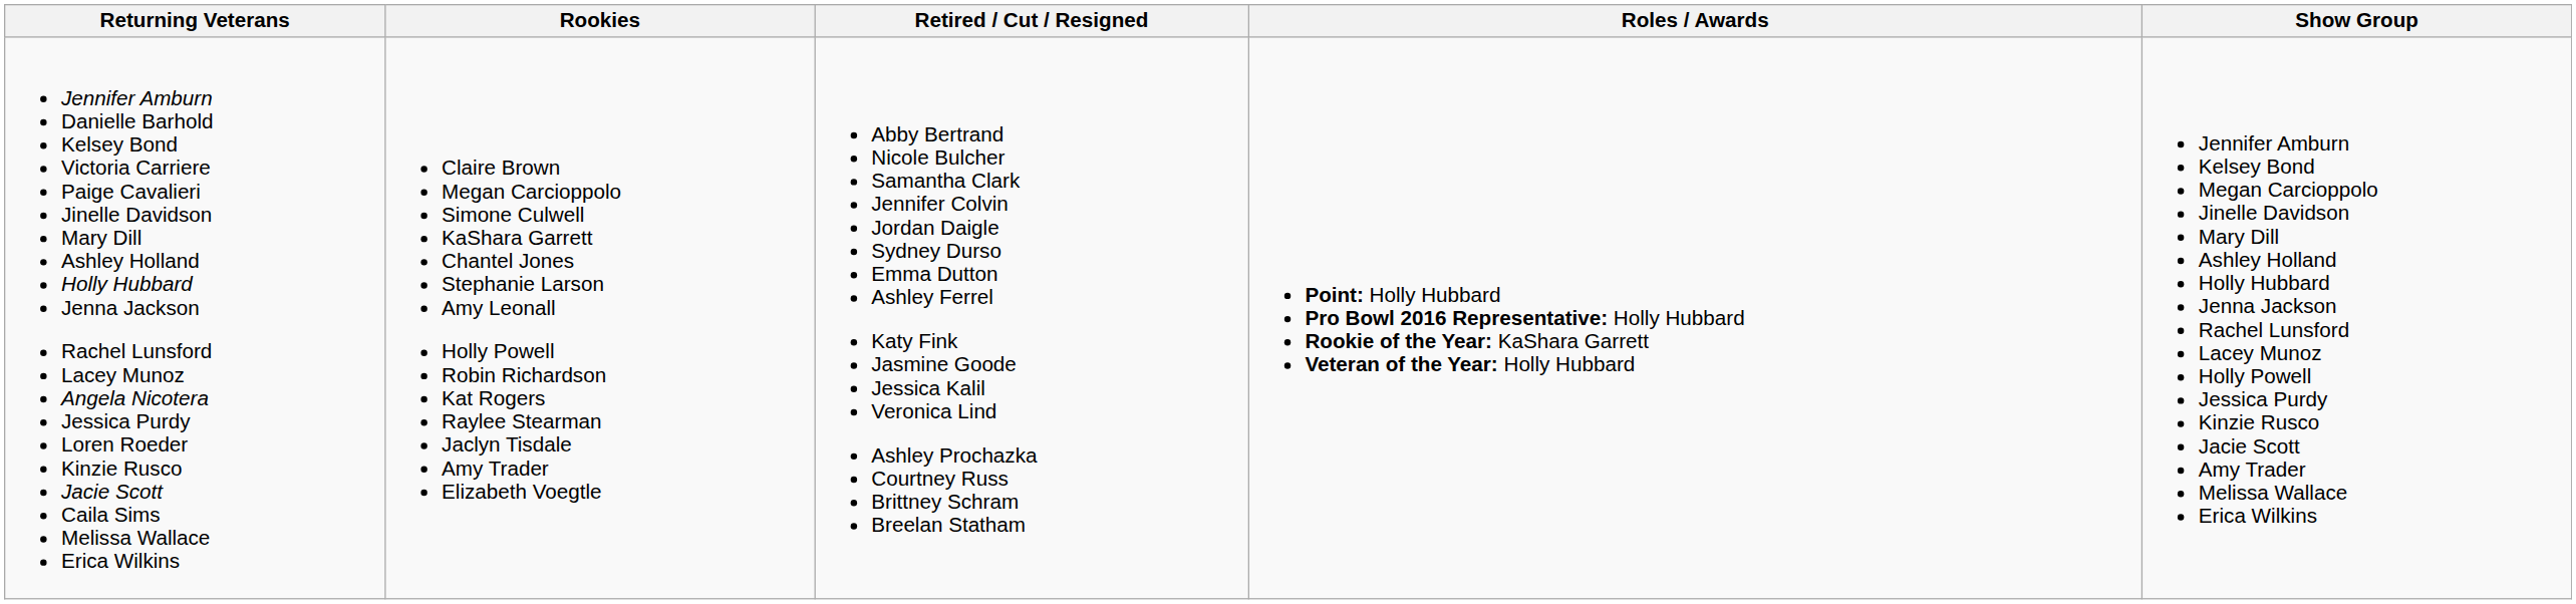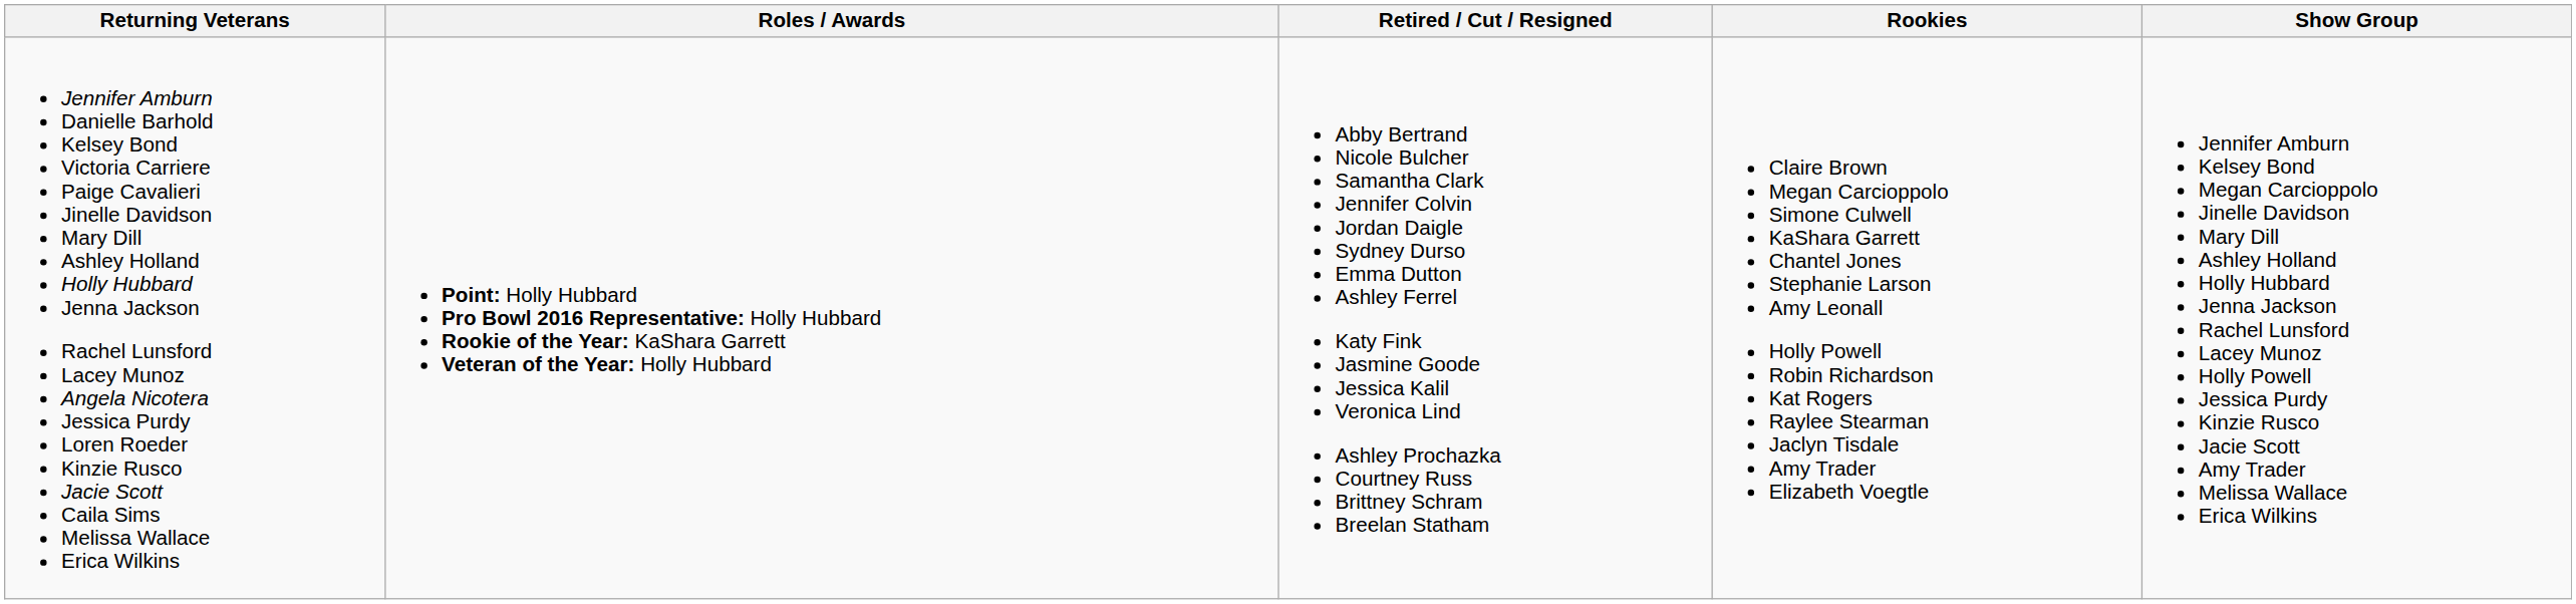columns swapped: Rookies <-> Roles / Awards
